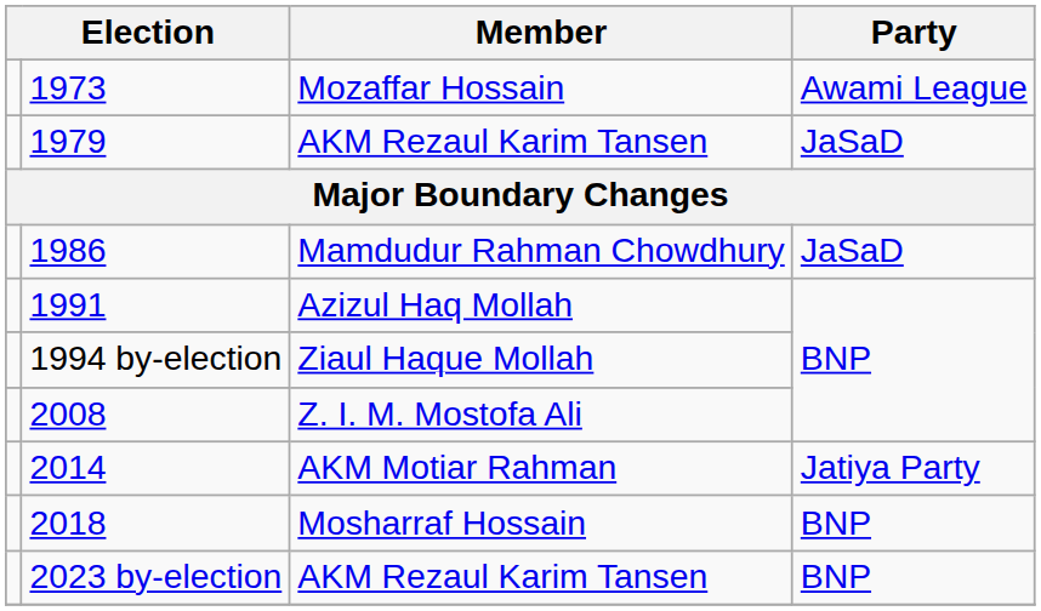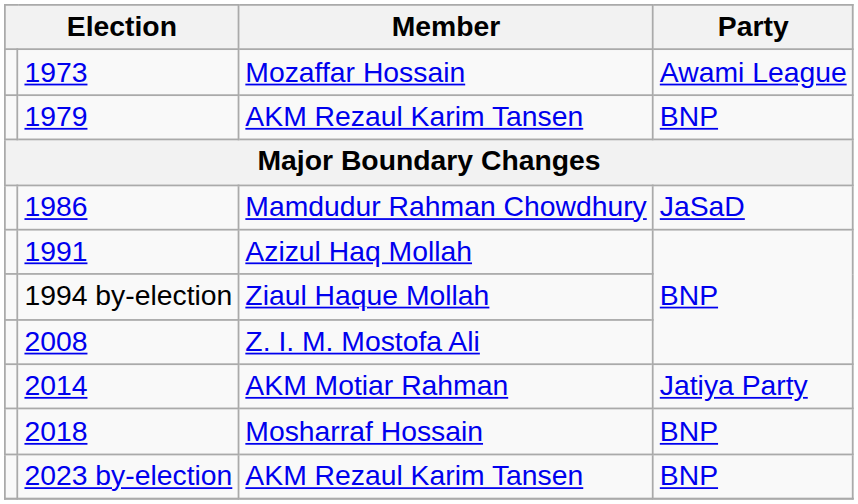1979 | Party: JaSaD -> BNP
